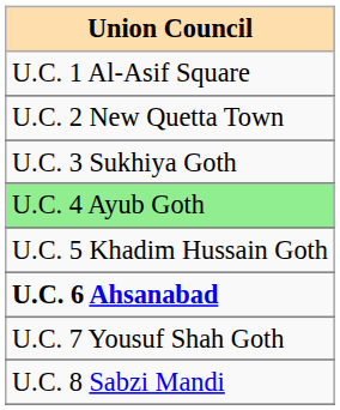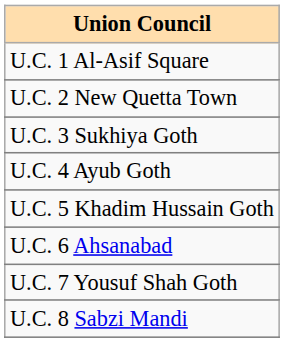row 5 | column 1: lightgreen background -> no background
row 7 | column 1: bold -> normal
